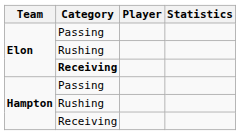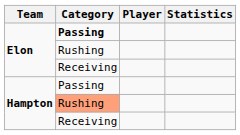Elon / Passing | Category: normal -> bold
Elon / Receiving | Category: bold -> normal
Hampton / Rushing | Category: no background -> lightsalmon background
